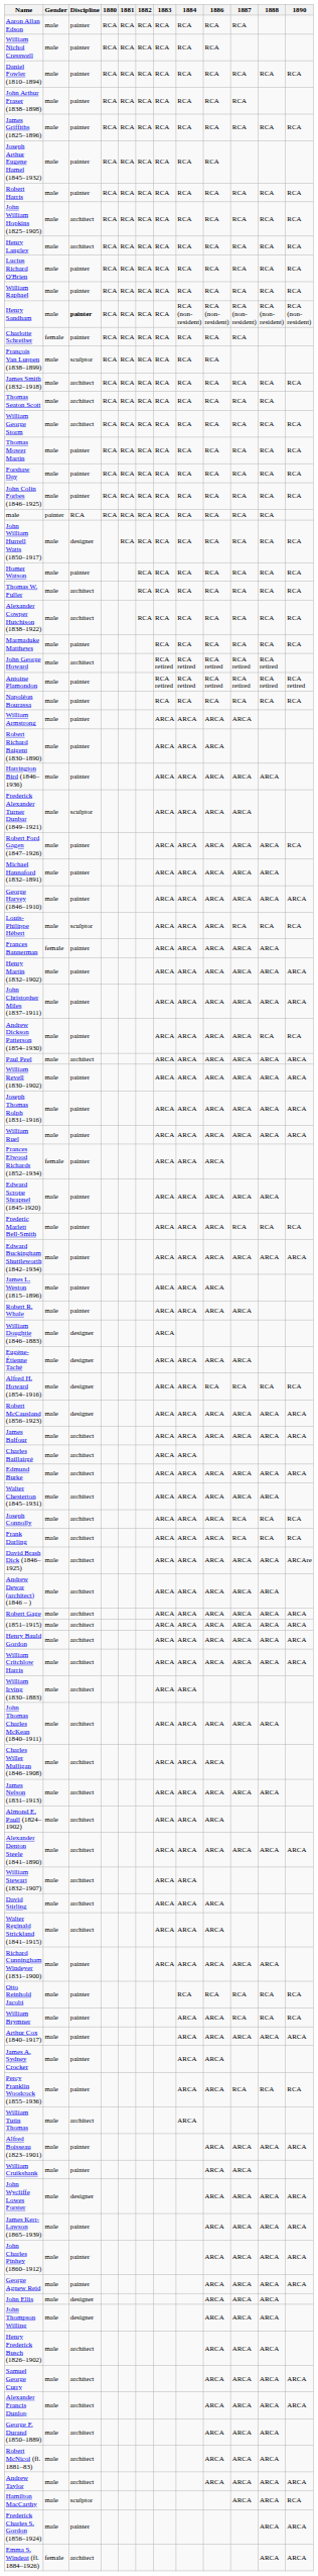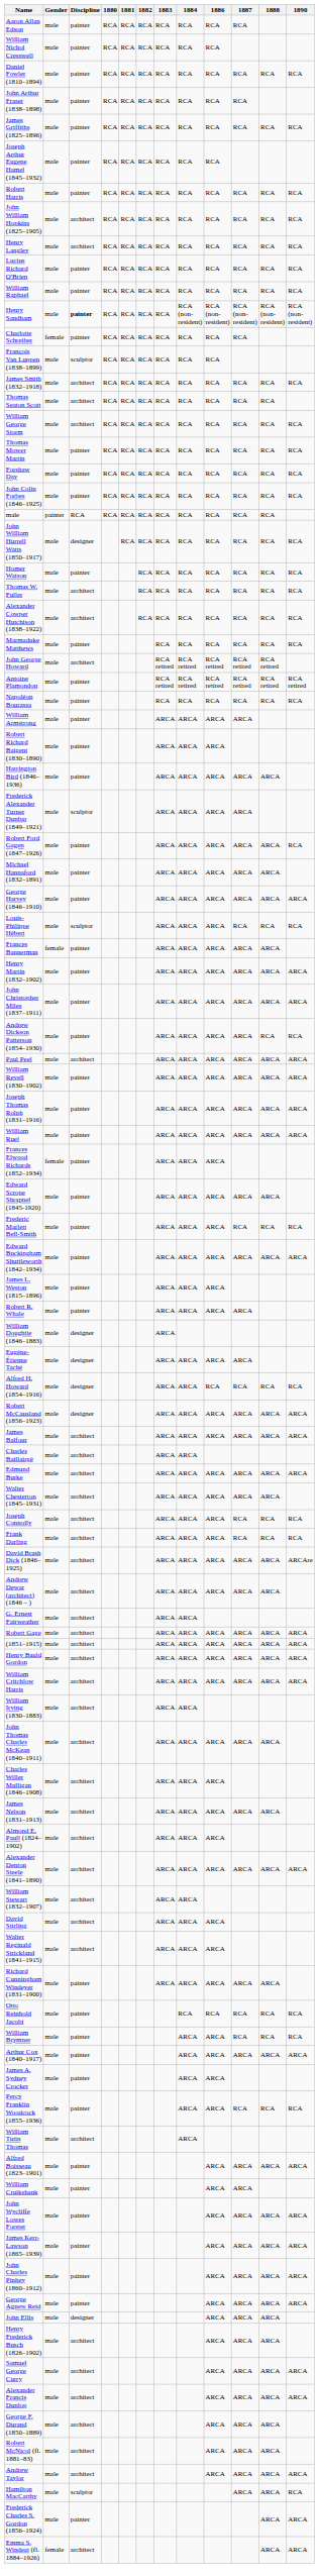+ row: G. Ernest Fairweather | male | architect | ARCA | ARCA
John Wycliffe Lowes Forster | Discipline: designer -> painter
- row: John Thompson Willing | male | designer | ARCA | ARCA | ARCA
